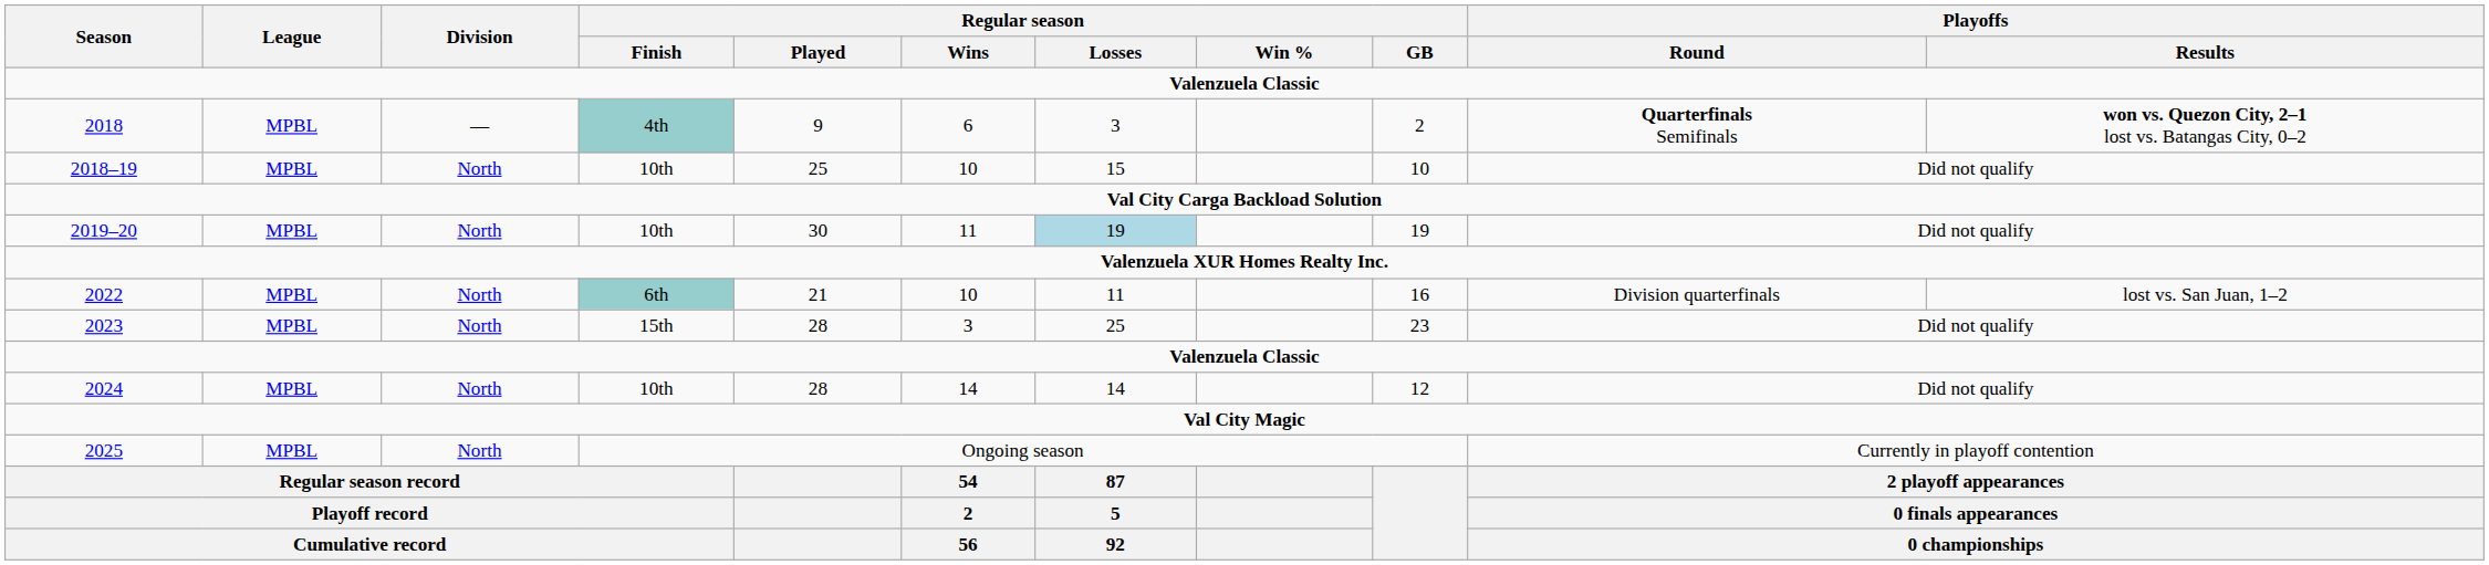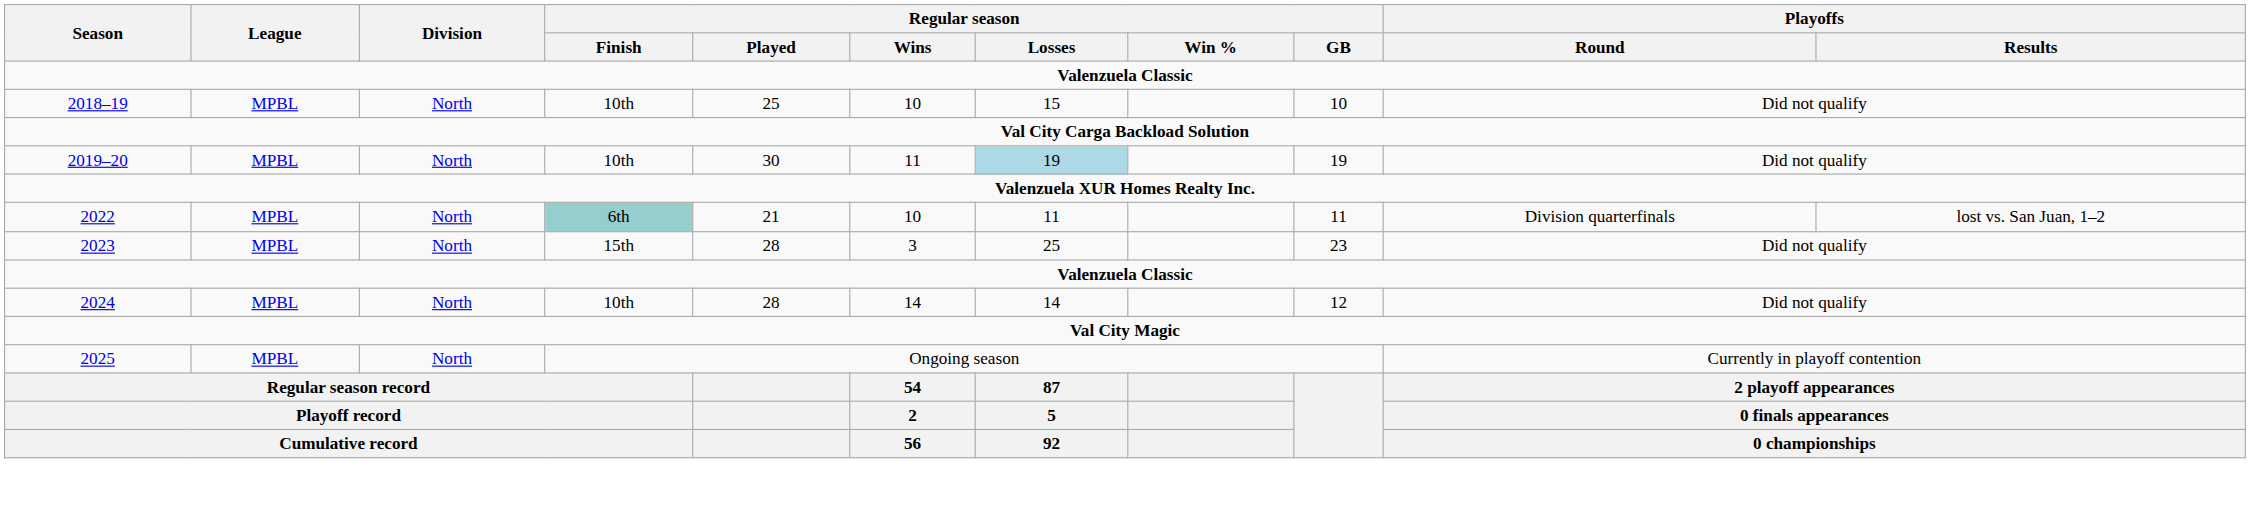- row: 2018 | MPBL | — | 4th | 9 | 6 | 3 | 2 | Quarterfinals Semifinals | won vs. Quezon City, 2–1 lost vs. Batangas City, 0–2
2022 | Regular season / GB: 16 -> 11
